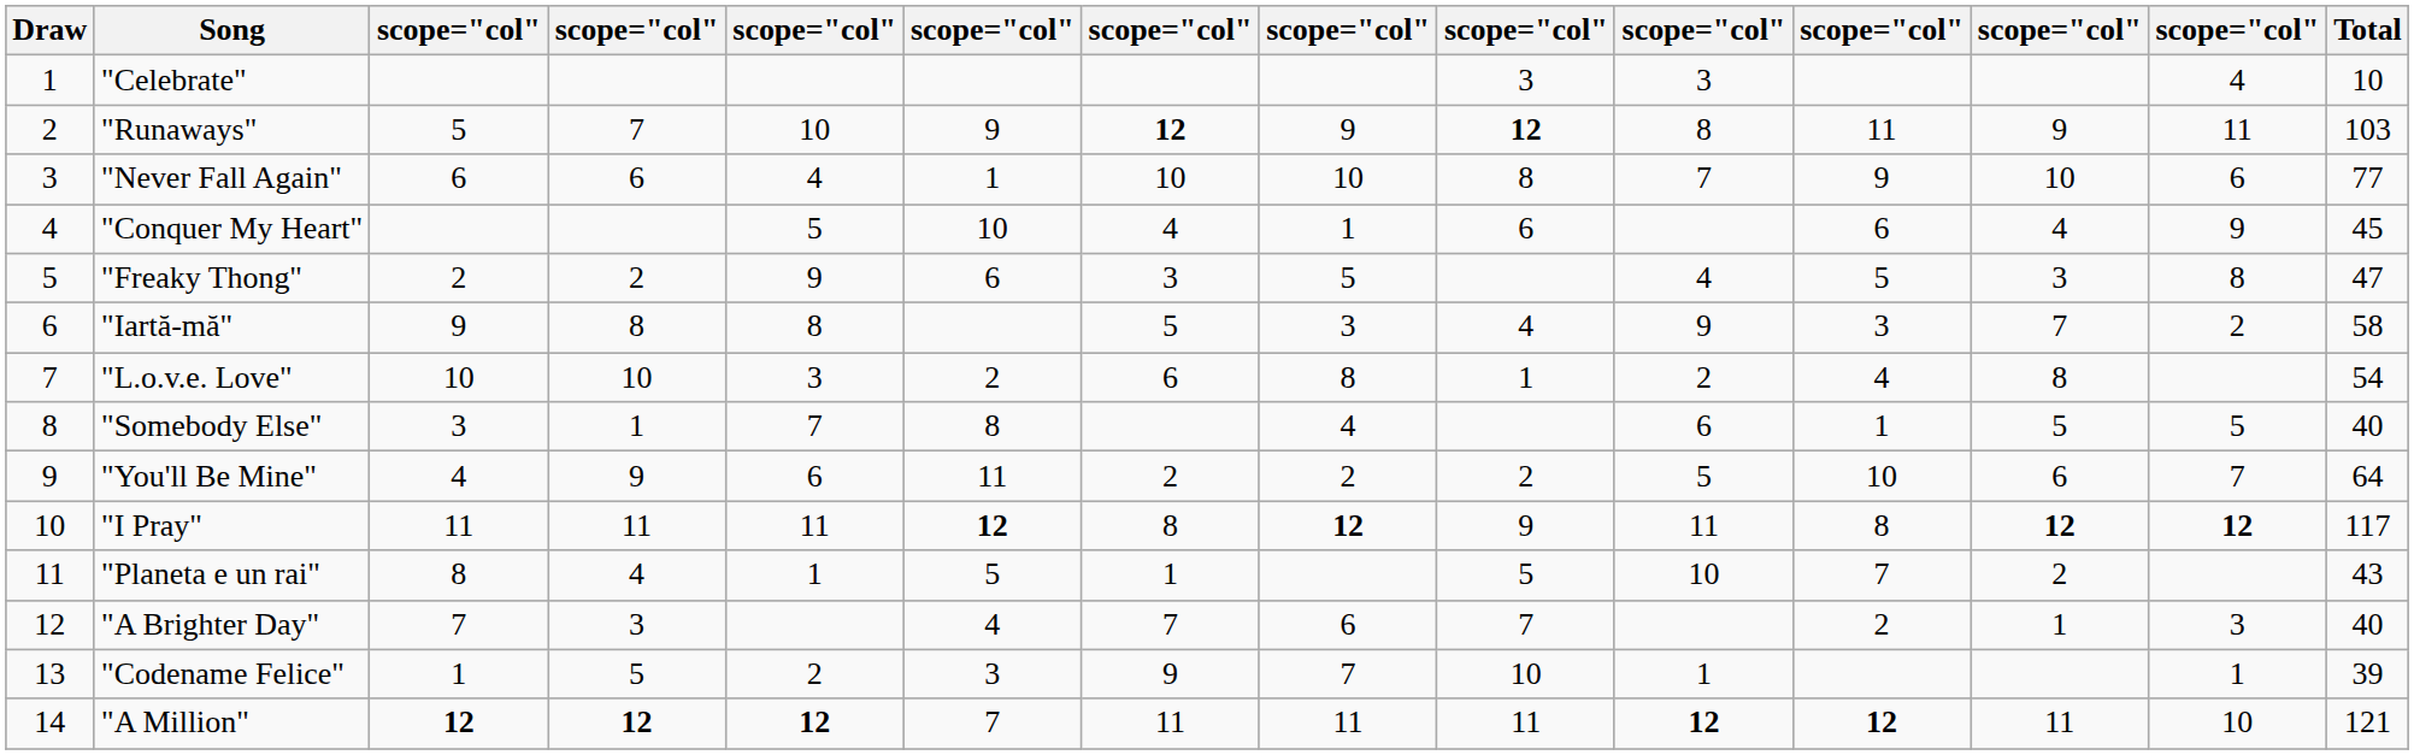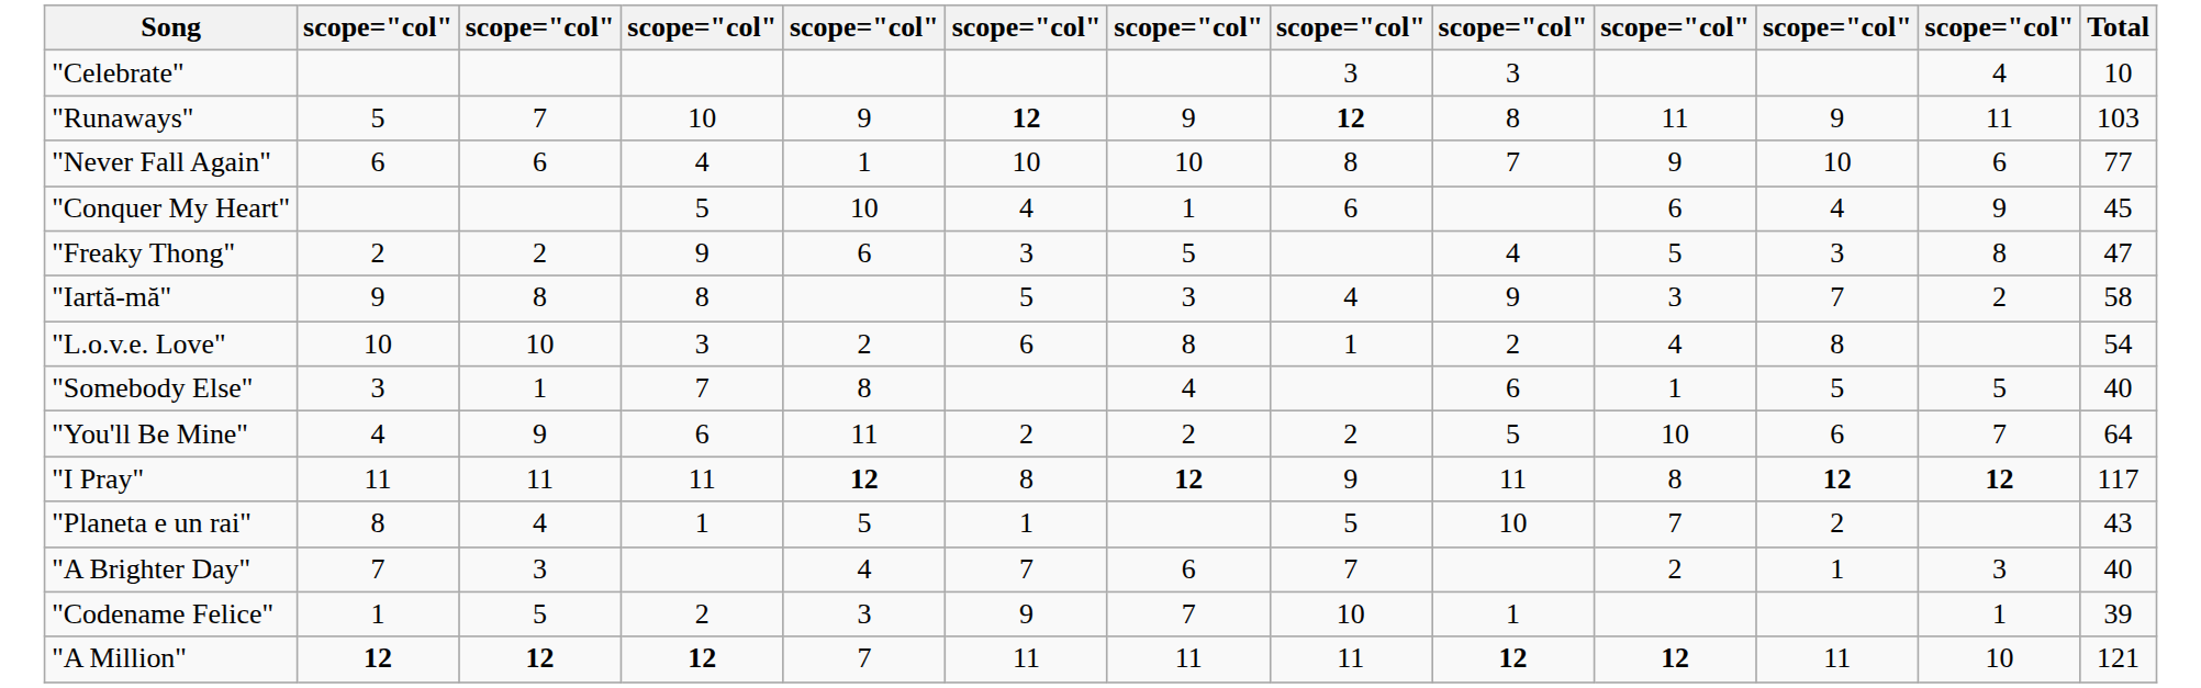- column: Draw | 1 | 2 | 3 | 4 | 5 | 6 | 7 | 8 | 9 | 10 | 11 | 12 | 13 | 14
